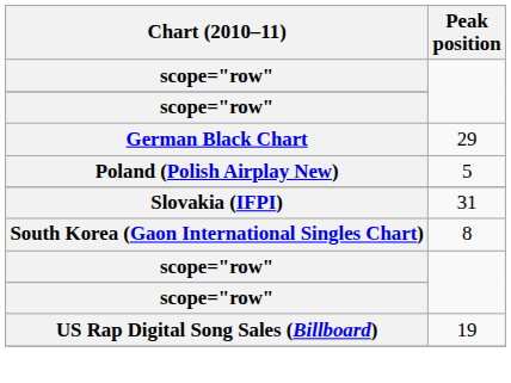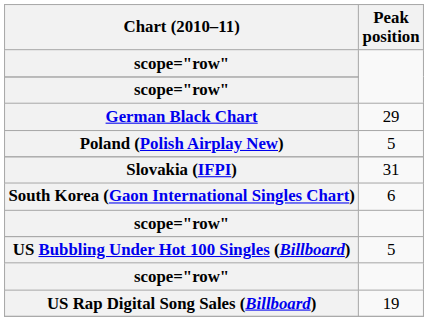South Korea (Gaon International Singles Chart) | Peak position: 8 -> 6
+ row: US Bubbling Under Hot 100 Singles (Billboard) | 5
